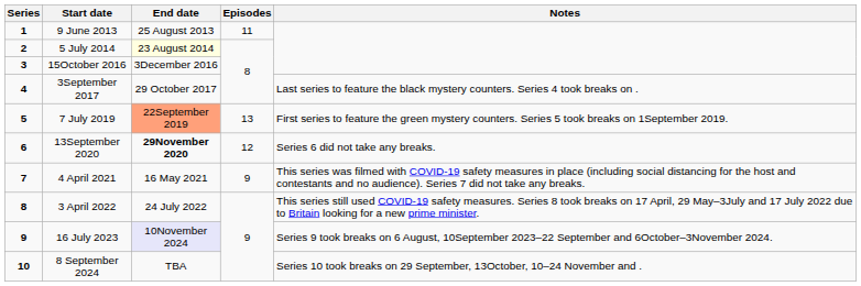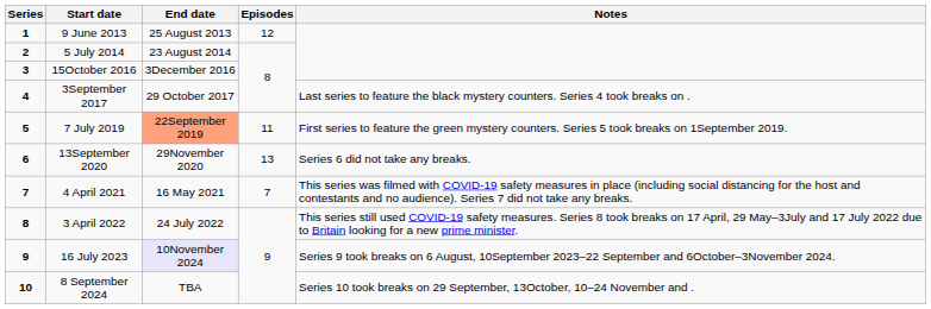9 June 2013 | Episodes: 11 -> 12
5 July 2014 | End date: lightyellow background -> no background
7 July 2019 | Episodes: 13 -> 11
13September 2020 | End date: bold -> normal
13September 2020 | Episodes: 12 -> 13
4 April 2021 | Episodes: 9 -> 7
